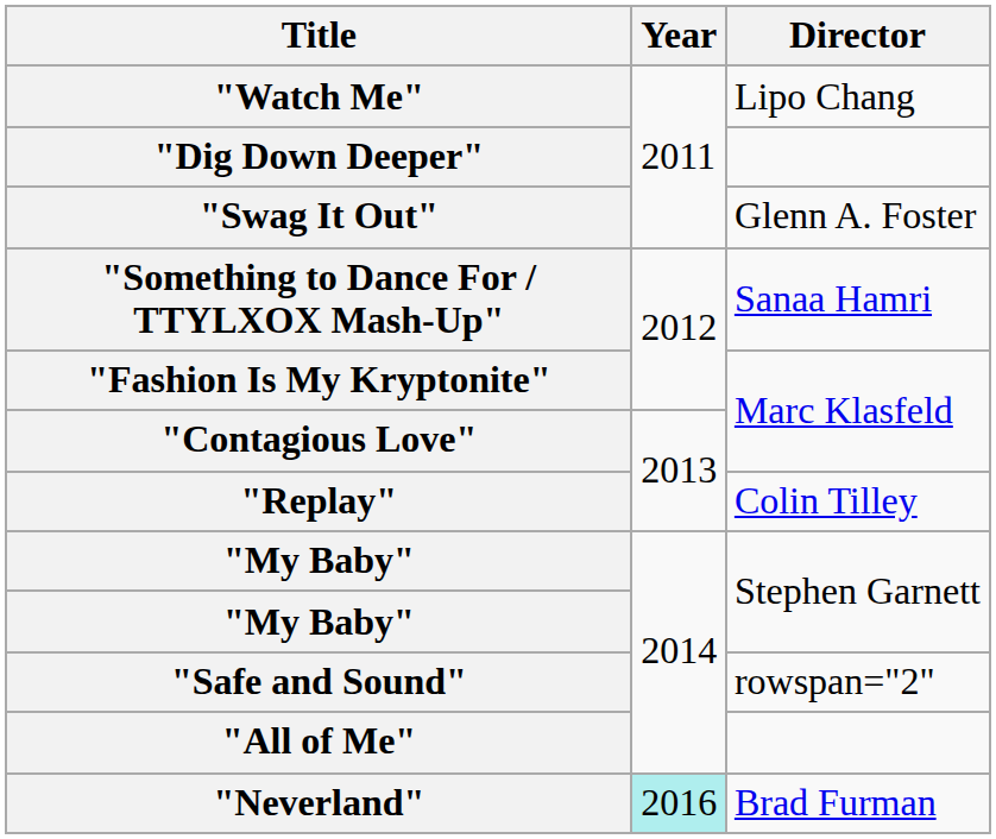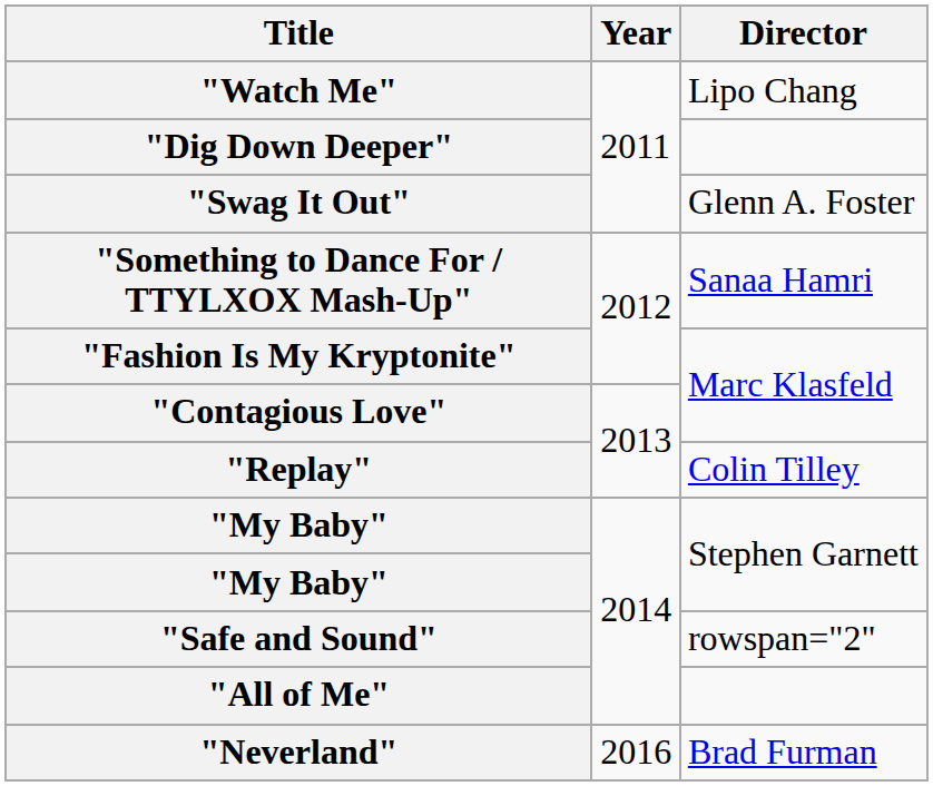"Neverland" | Year: paleturquoise background -> no background
